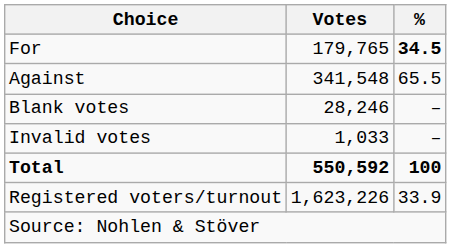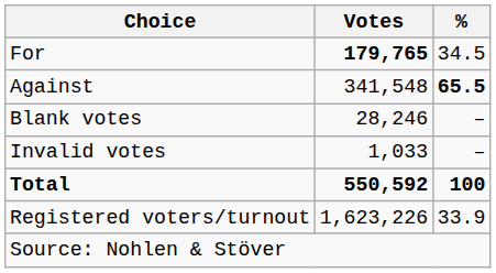For | Votes: normal -> bold
For | %: bold -> normal
Against | %: normal -> bold
